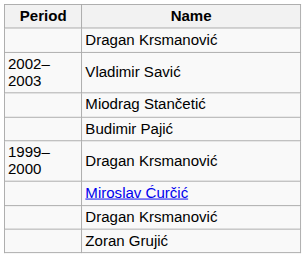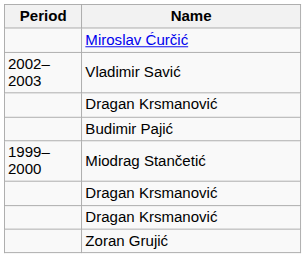row 2 | Name: Dragan Krsmanović -> Miroslav Ćurčić
row 4 | Name: Miodrag Stančetić -> Dragan Krsmanović
row 6 | Name: Dragan Krsmanović -> Miodrag Stančetić
row 7 | Name: Miroslav Ćurčić -> Dragan Krsmanović
